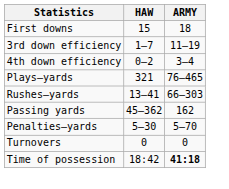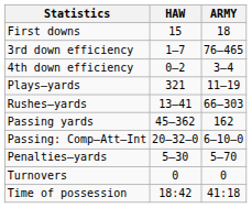3rd down efficiency | ARMY: 11–19 -> 76–465
Plays–yards | ARMY: 76–465 -> 11–19
+ row: Passing: Comp–Att–Int | 20–32–0 | 6–10–0
Time of possession | ARMY: bold -> normal
